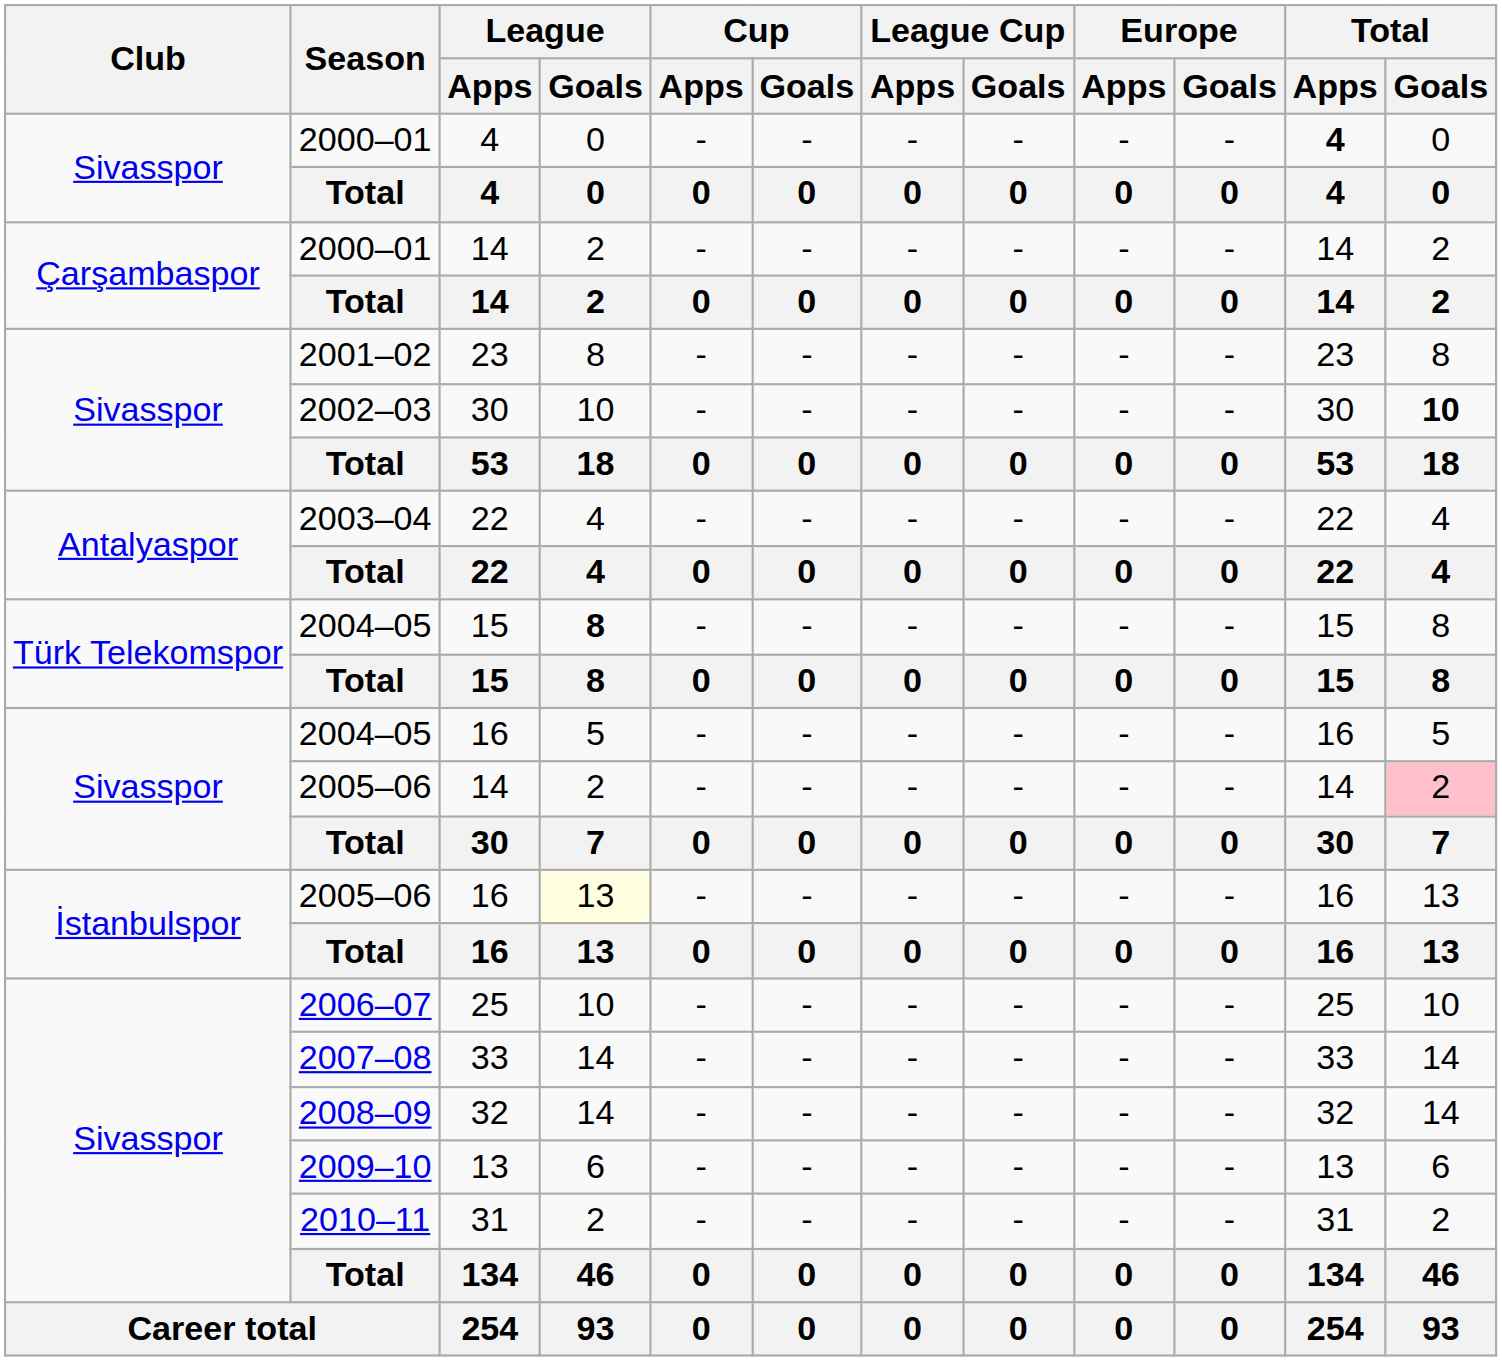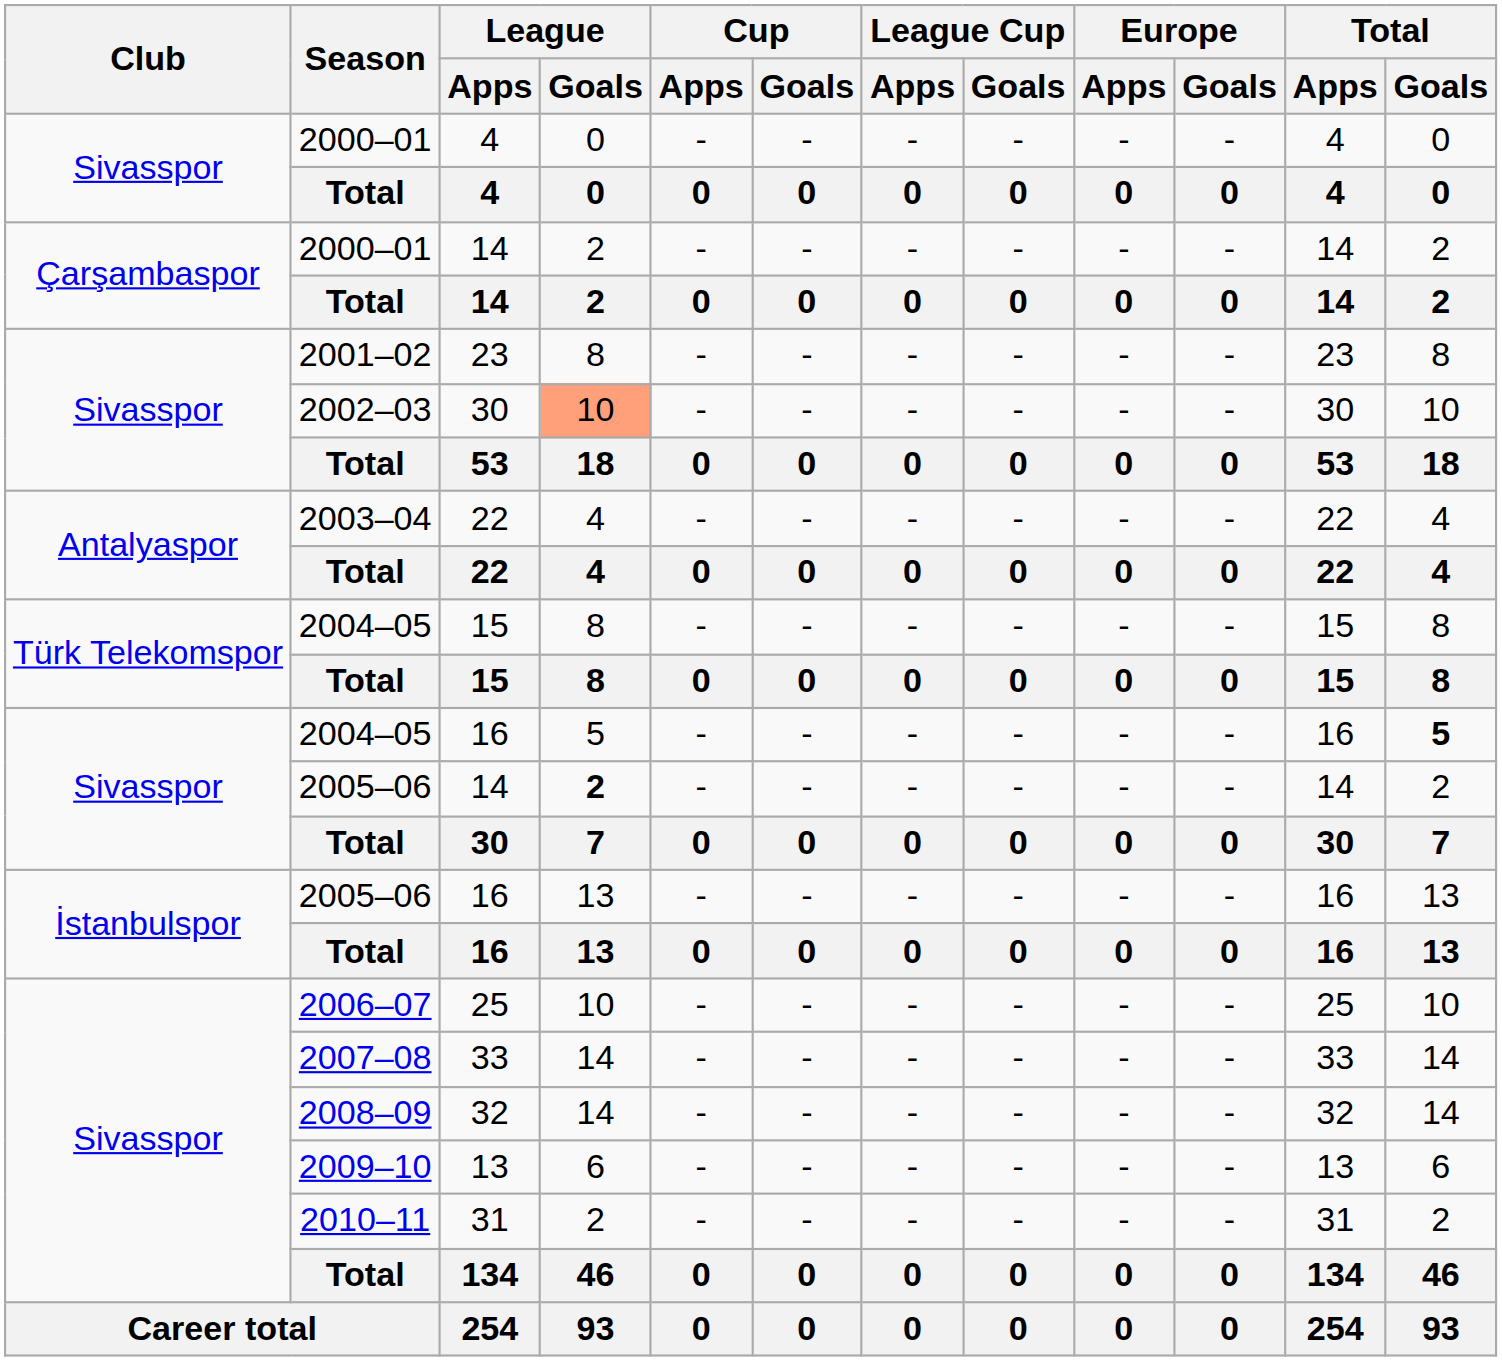2000–01 / 4 | Total / Apps: bold -> normal
2002–03 / 30 | League / Goals: no background -> lightsalmon background
2002–03 / 30 | Total / Goals: bold -> normal
2004–05 / 15 | League / Goals: bold -> normal
2004–05 / 16 | Total / Goals: normal -> bold
2005–06 / 14 | League / Goals: normal -> bold
2005–06 / 14 | Total / Goals: pink background -> no background
2005–06 / 16 | League / Goals: lightyellow background -> no background
